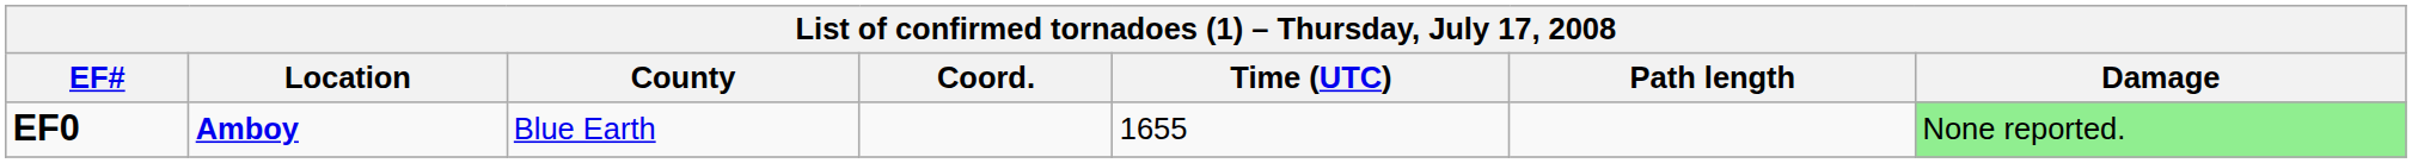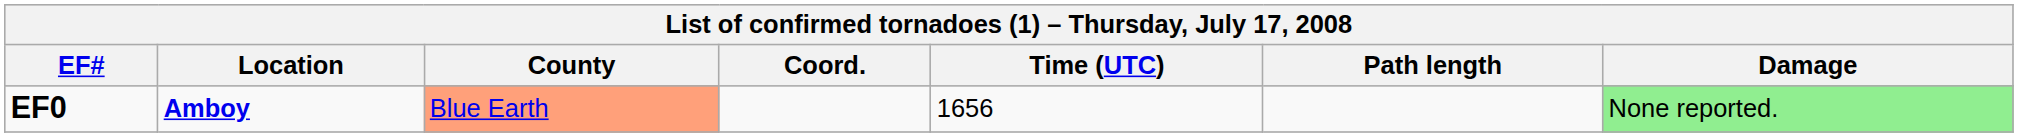EF0 | County: no background -> lightsalmon background
EF0 | Time (UTC): 1655 -> 1656
